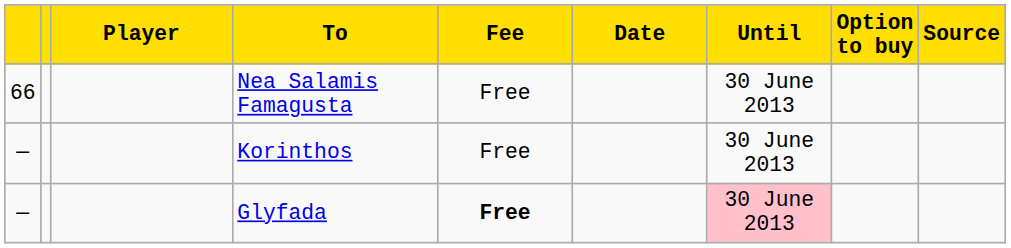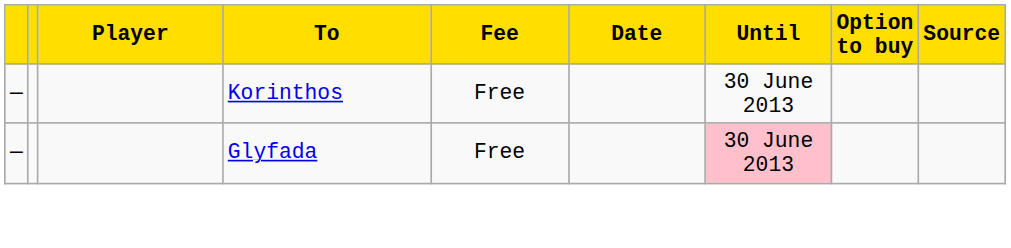- row: 66 | Nea Salamis Famagusta | Free | 30 June 2013
Glyfada | Fee: bold -> normal
